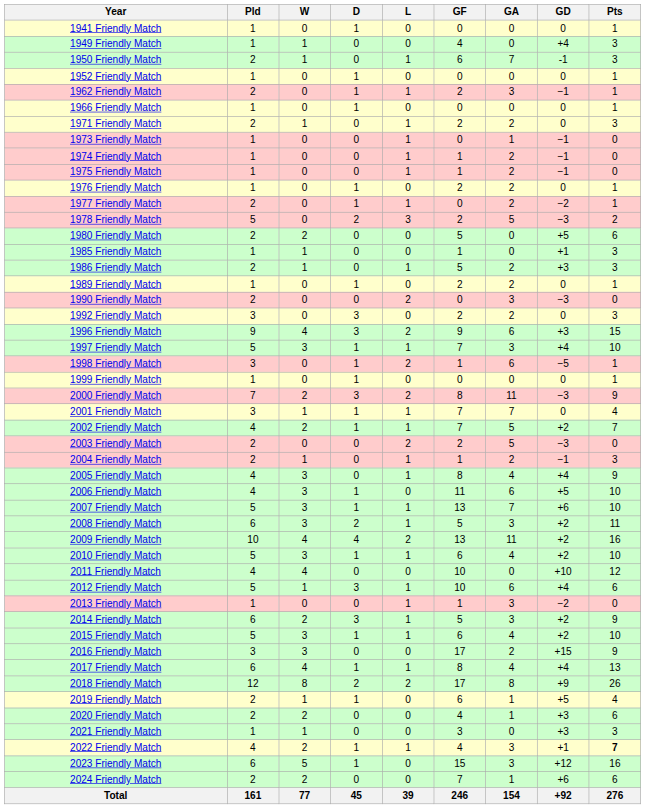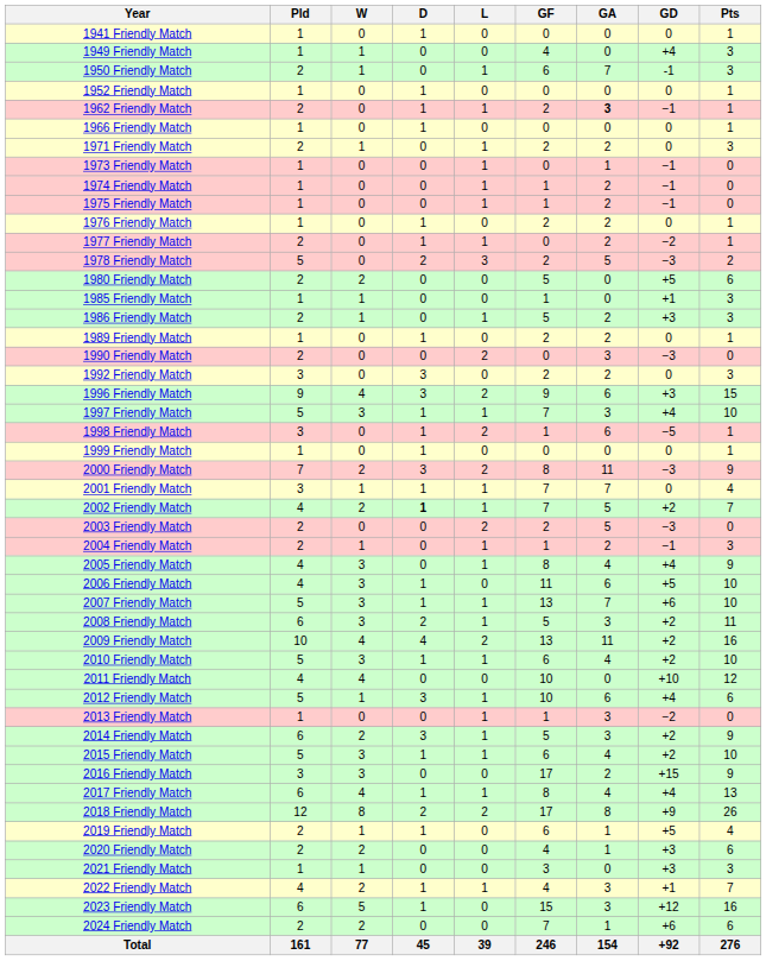1962 Friendly Match | GA: normal -> bold
2002 Friendly Match | D: normal -> bold
2022 Friendly Match | Pts: bold -> normal
